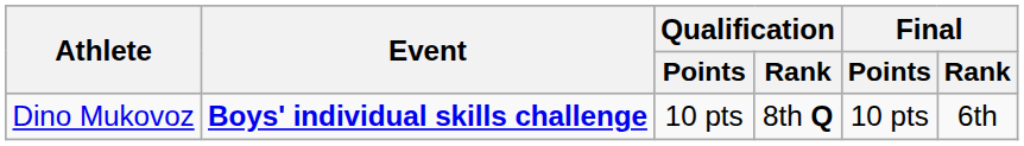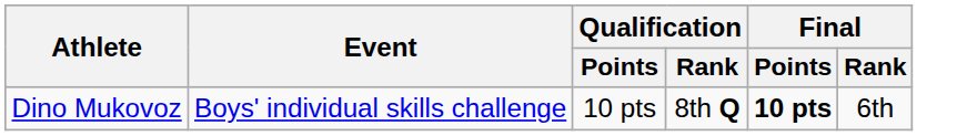Dino Mukovoz | Event: bold -> normal
Dino Mukovoz | Final / Points: normal -> bold
